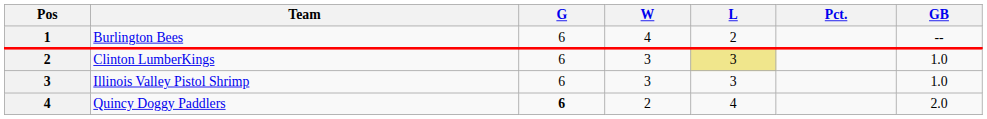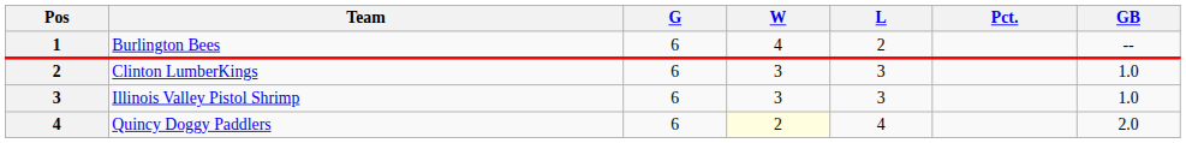Clinton LumberKings | L: khaki background -> no background
Quincy Doggy Paddlers | G: bold -> normal
Quincy Doggy Paddlers | W: no background -> lightyellow background
